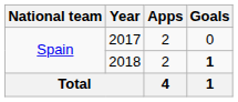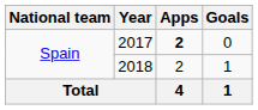2017 | Apps: normal -> bold
2018 | Goals: bold -> normal
